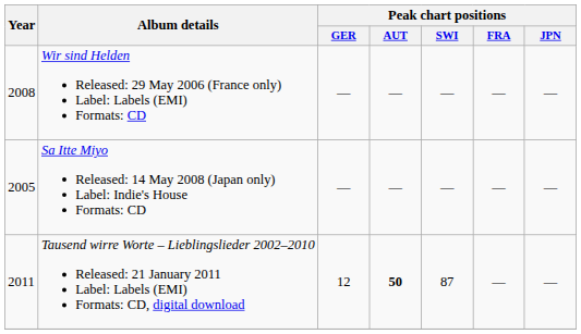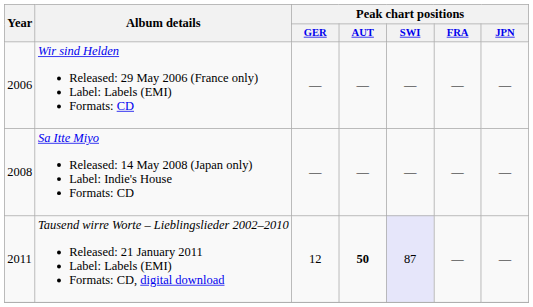row 3 | Year: 2008 -> 2006
row 4 | Year: 2005 -> 2008
row 5 | Peak chart positions / SWI: no background -> lavender background
